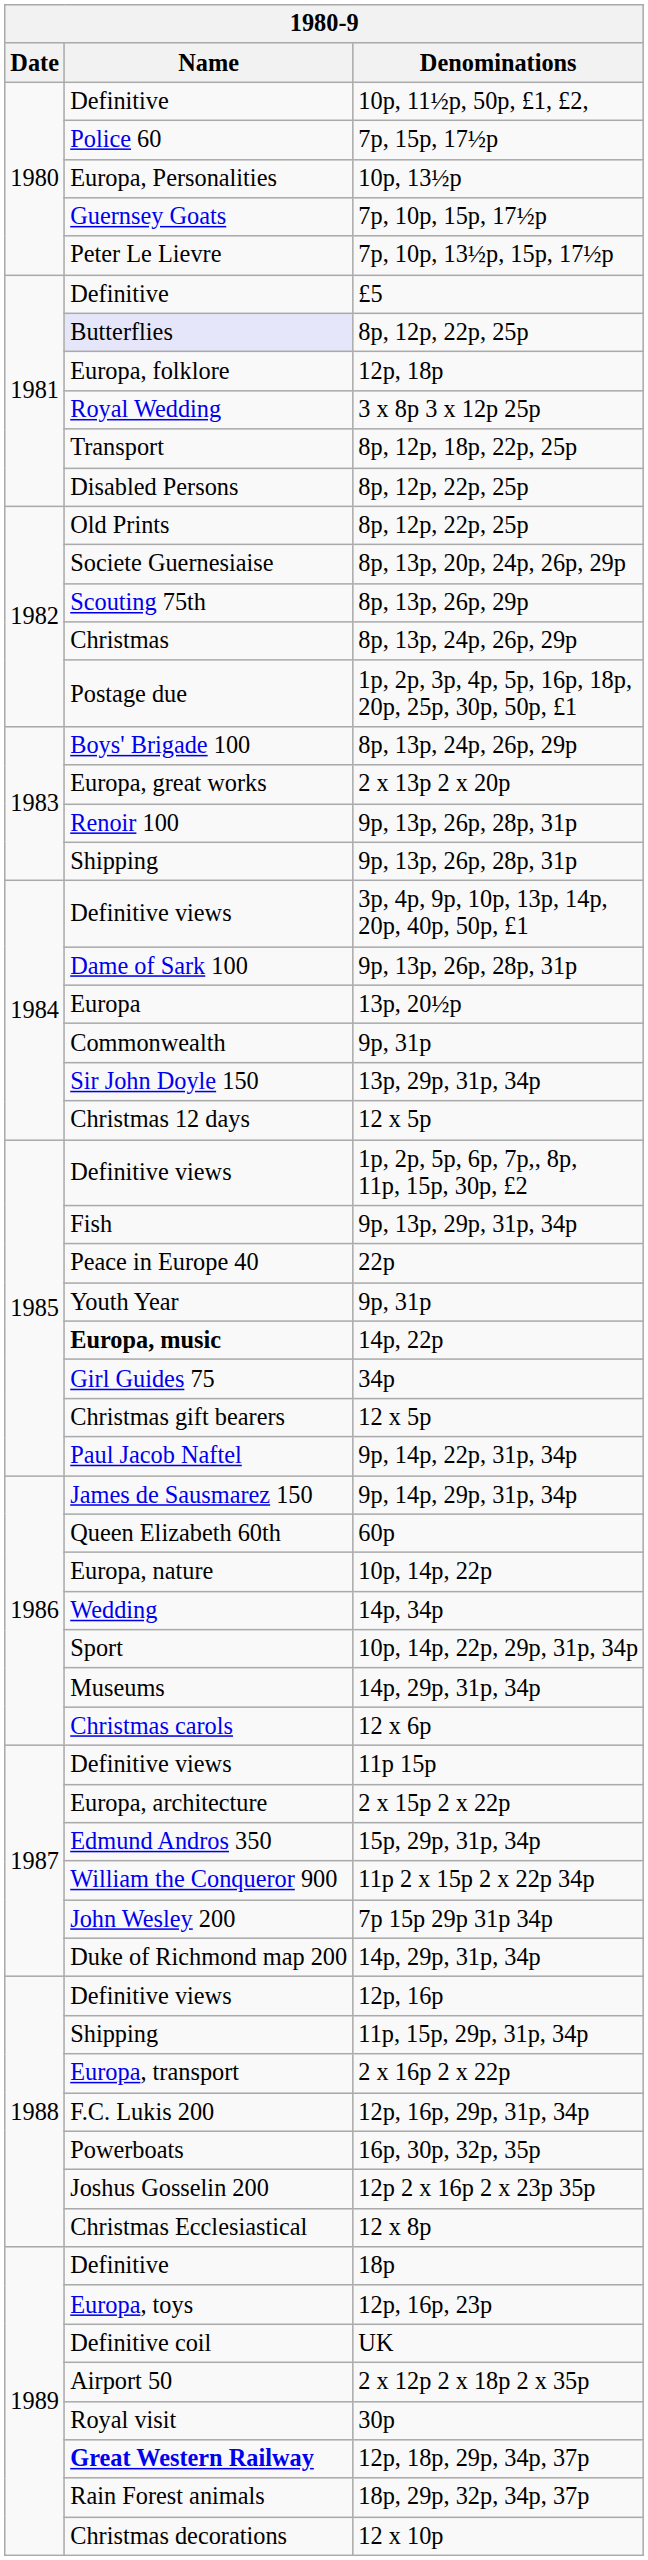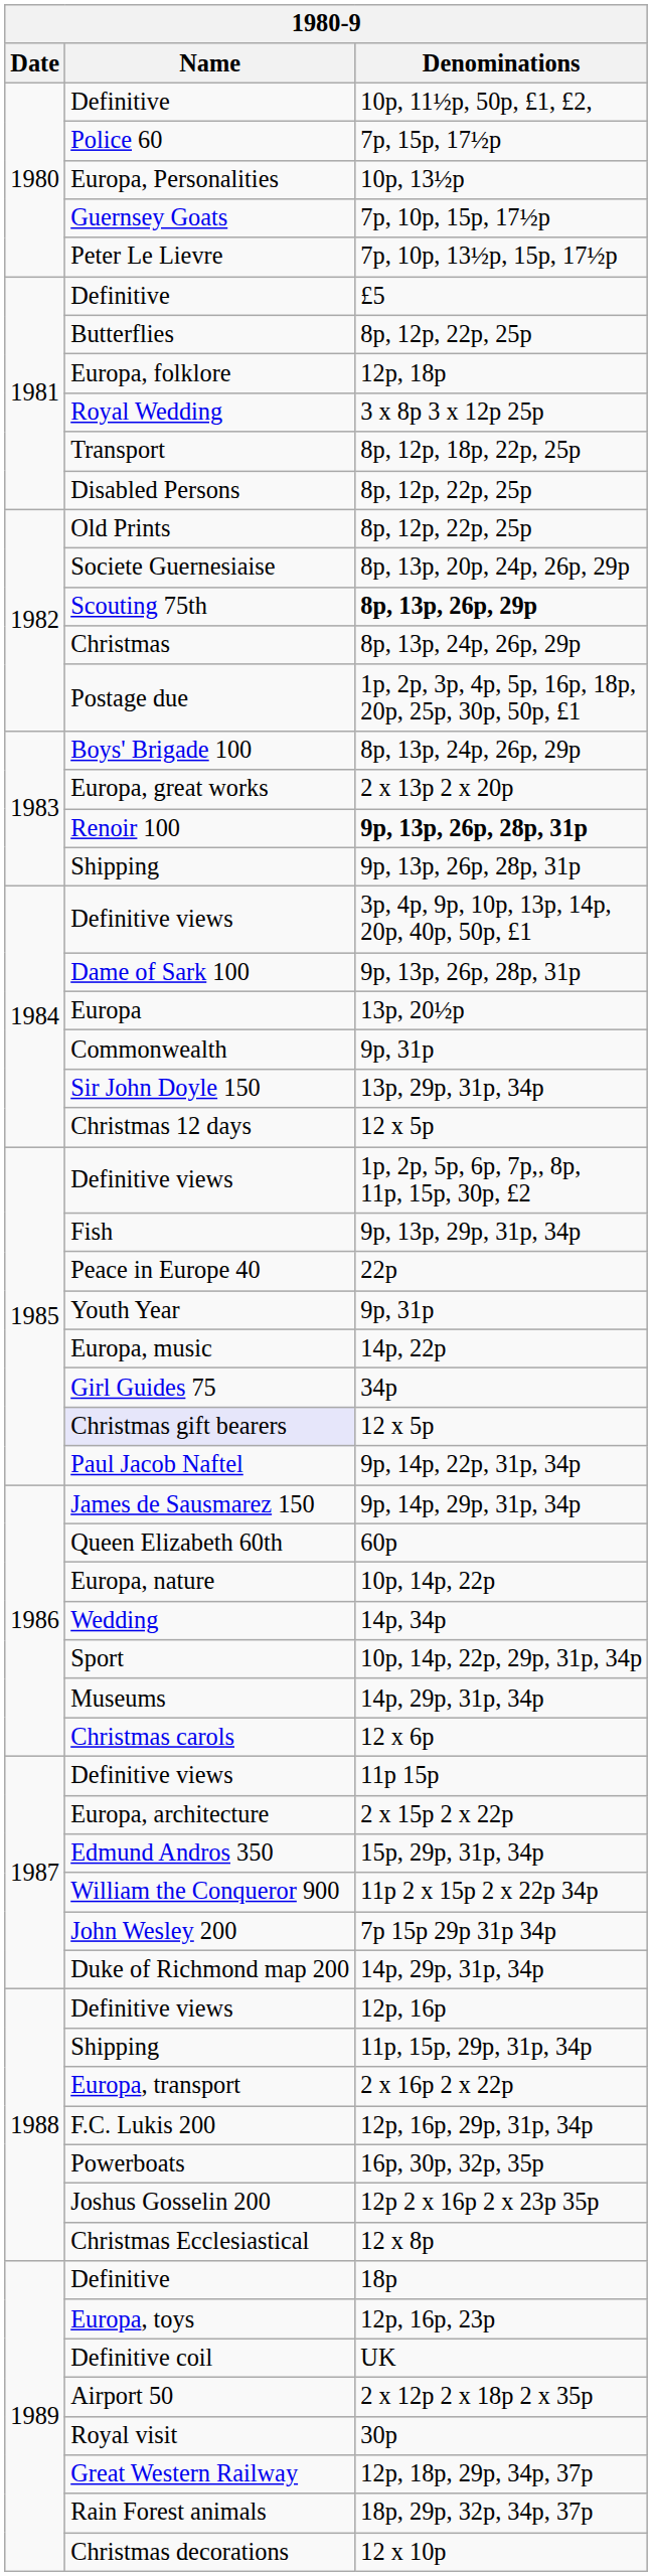Butterflies | Name: lavender background -> no background
Scouting 75th | Denominations: normal -> bold
Renoir 100 | Denominations: normal -> bold
Europa, music | Name: bold -> normal
Christmas gift bearers | Name: no background -> lavender background
Great Western Railway | Name: bold -> normal
